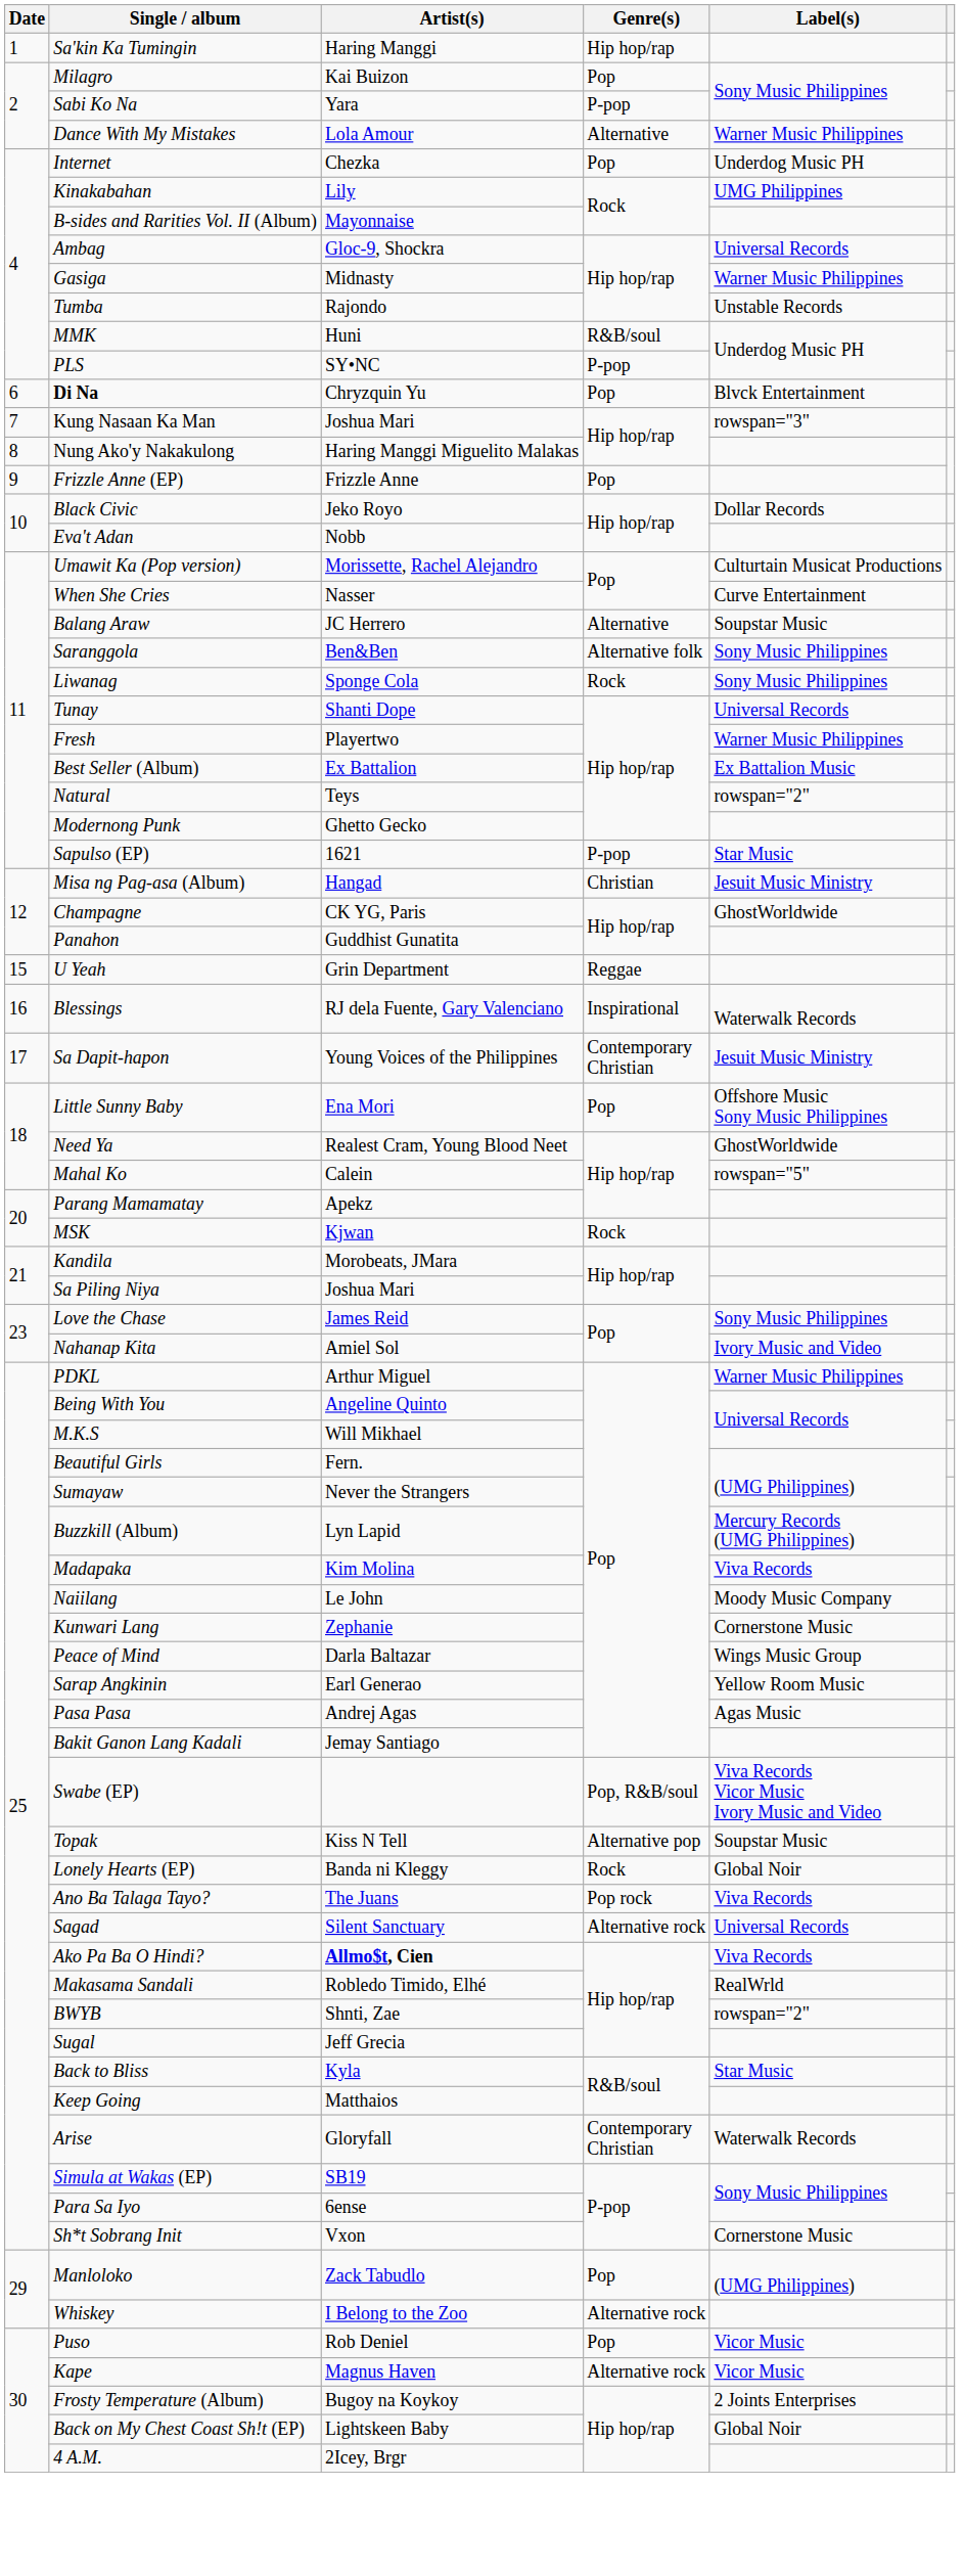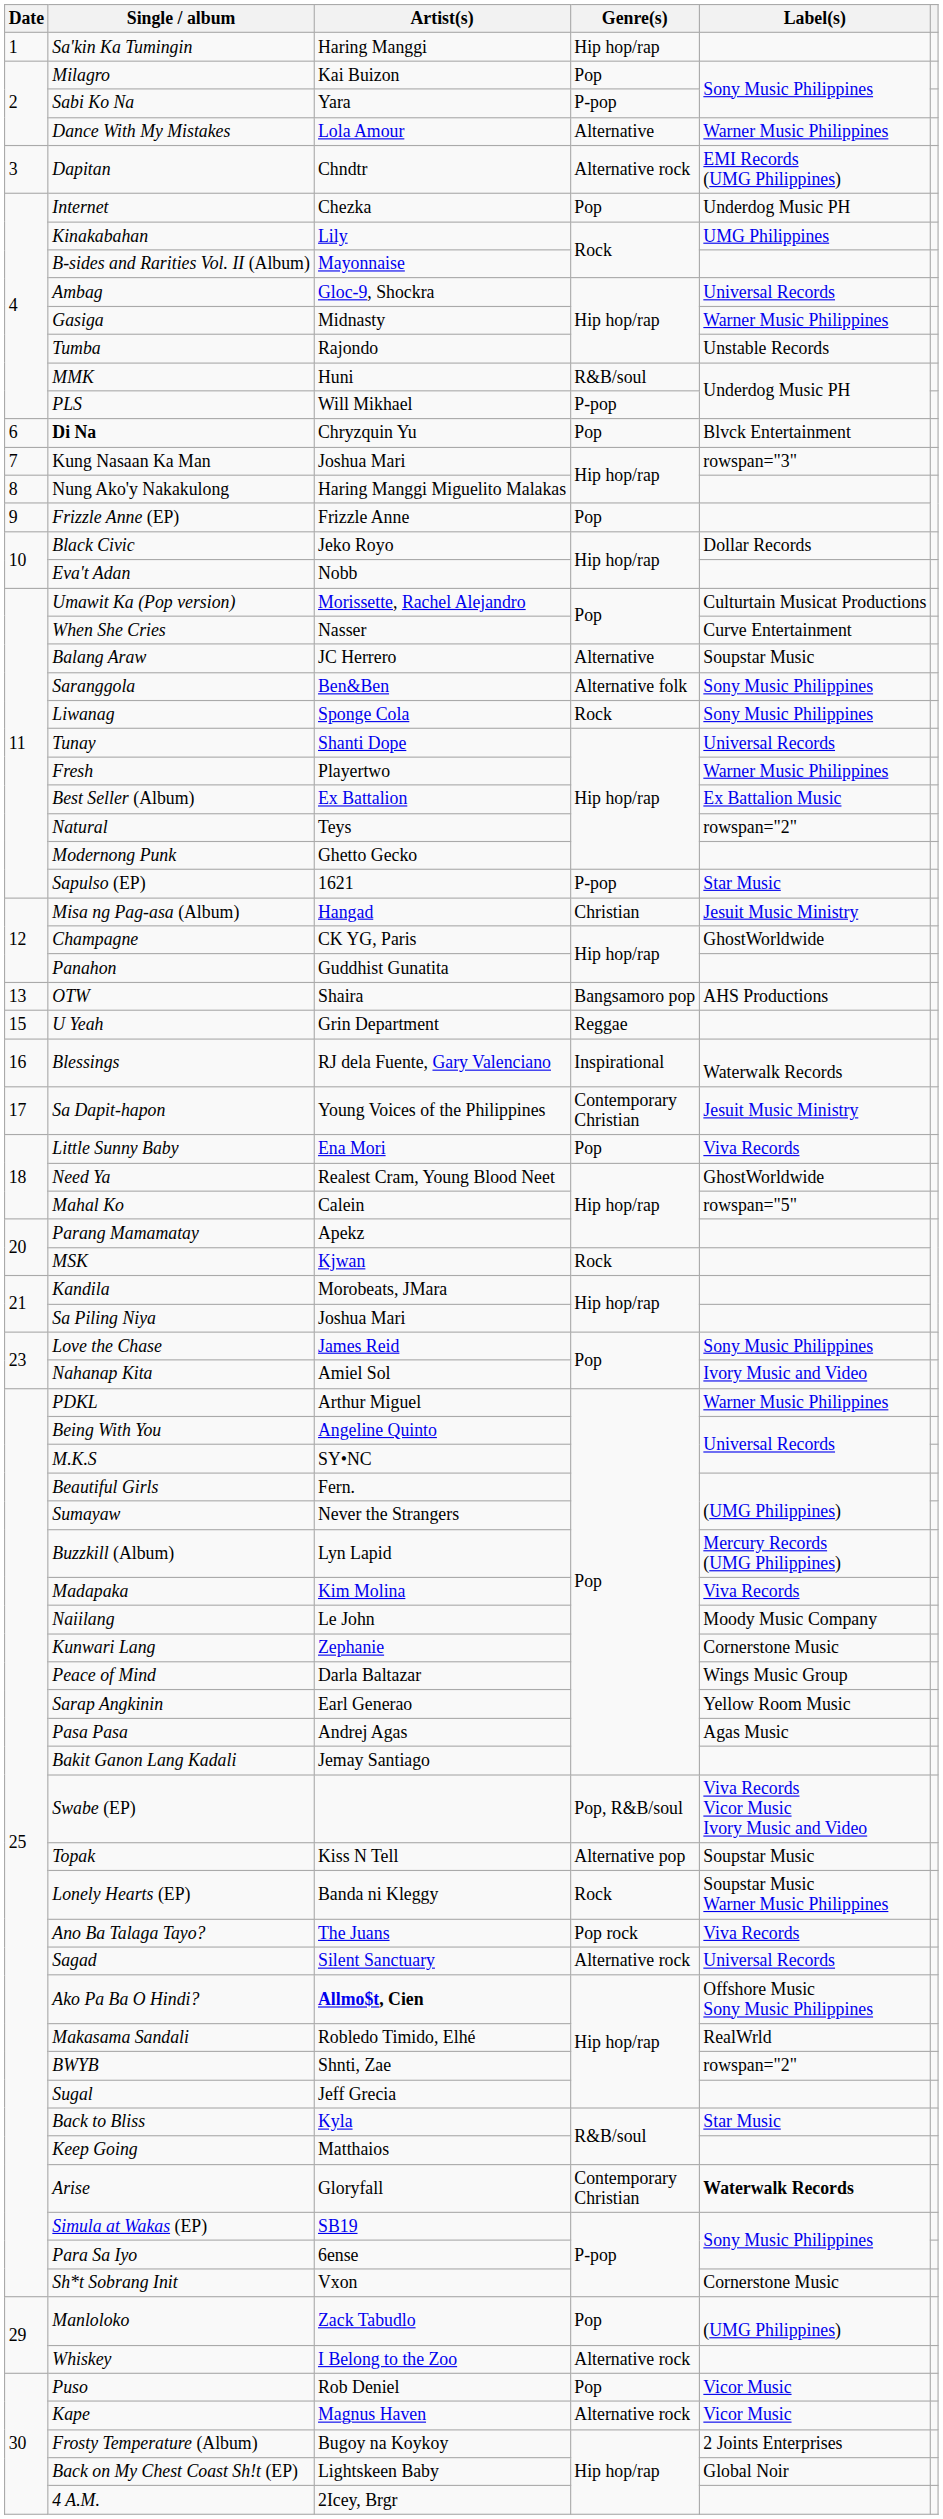+ row: 3 | Dapitan | Chndtr | Alternative rock | EMI Records (UMG Philippines)
PLS | Artist(s): SY•NC -> Will Mikhael
+ row: 13 | OTW | Shaira | Bangsamoro pop | AHS Productions
Little Sunny Baby | Label(s): Offshore Music Sony Music Philippines -> Viva Records
M.K.S | Artist(s): Will Mikhael -> SY•NC
Lonely Hearts (EP) | Label(s): Global Noir -> Soupstar Music Warner Music Philippines
Ako Pa Ba O Hindi? | Label(s): Viva Records -> Offshore Music Sony Music Philippines
Arise | Label(s): normal -> bold
